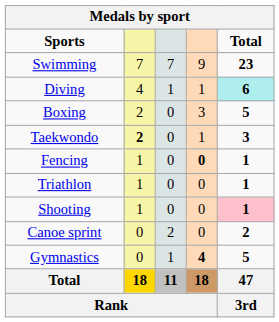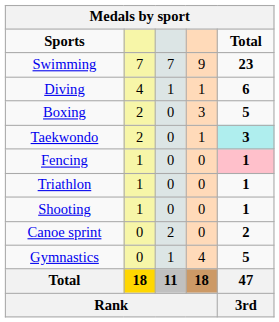Diving | Total: paleturquoise background -> no background
Taekwondo | column 2: bold -> normal
Taekwondo | Total: no background -> paleturquoise background
Fencing | column 4: bold -> normal
Fencing | Total: no background -> pink background
Shooting | Total: pink background -> no background
Gymnastics | column 4: bold -> normal
